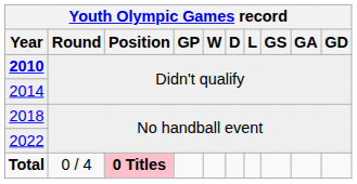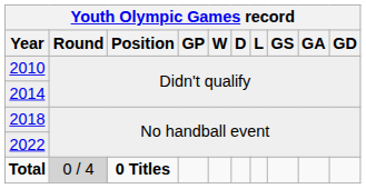2010 | Youth Olympic Games record / Year: bold -> normal
Total | Youth Olympic Games record / Round: no background -> lightgrey background
Total | Youth Olympic Games record / Position: pink background -> no background
